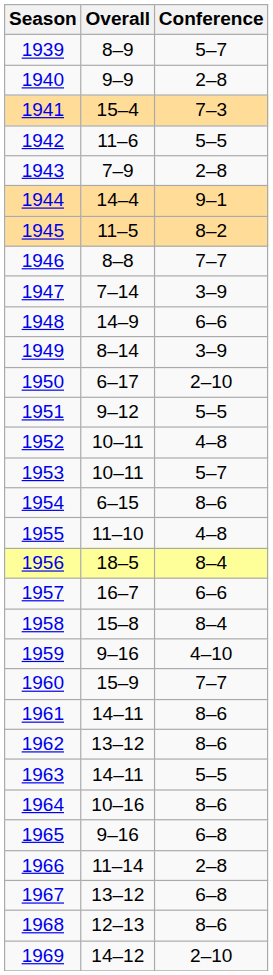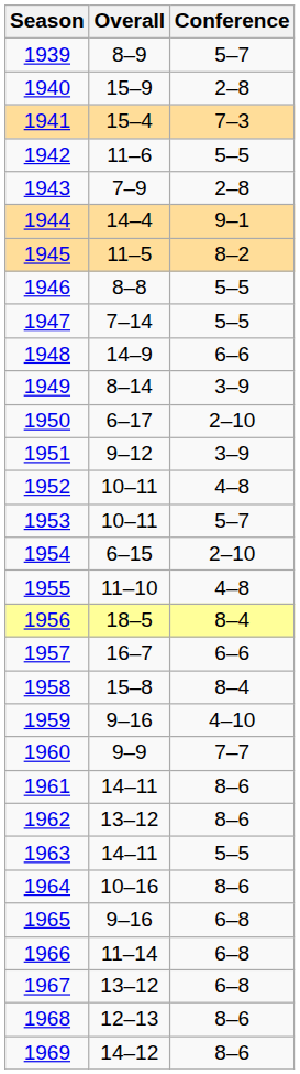1940 | Overall: 9–9 -> 15–9
1946 | Conference: 7–7 -> 5–5
1947 | Conference: 3–9 -> 5–5
1951 | Conference: 5–5 -> 3–9
1954 | Conference: 8–6 -> 2–10
1960 | Overall: 15–9 -> 9–9
1966 | Conference: 2–8 -> 6–8
1969 | Conference: 2–10 -> 8–6
